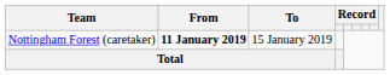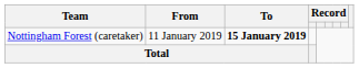Nottingham Forest (caretaker) | From: bold -> normal
Nottingham Forest (caretaker) | To: normal -> bold
